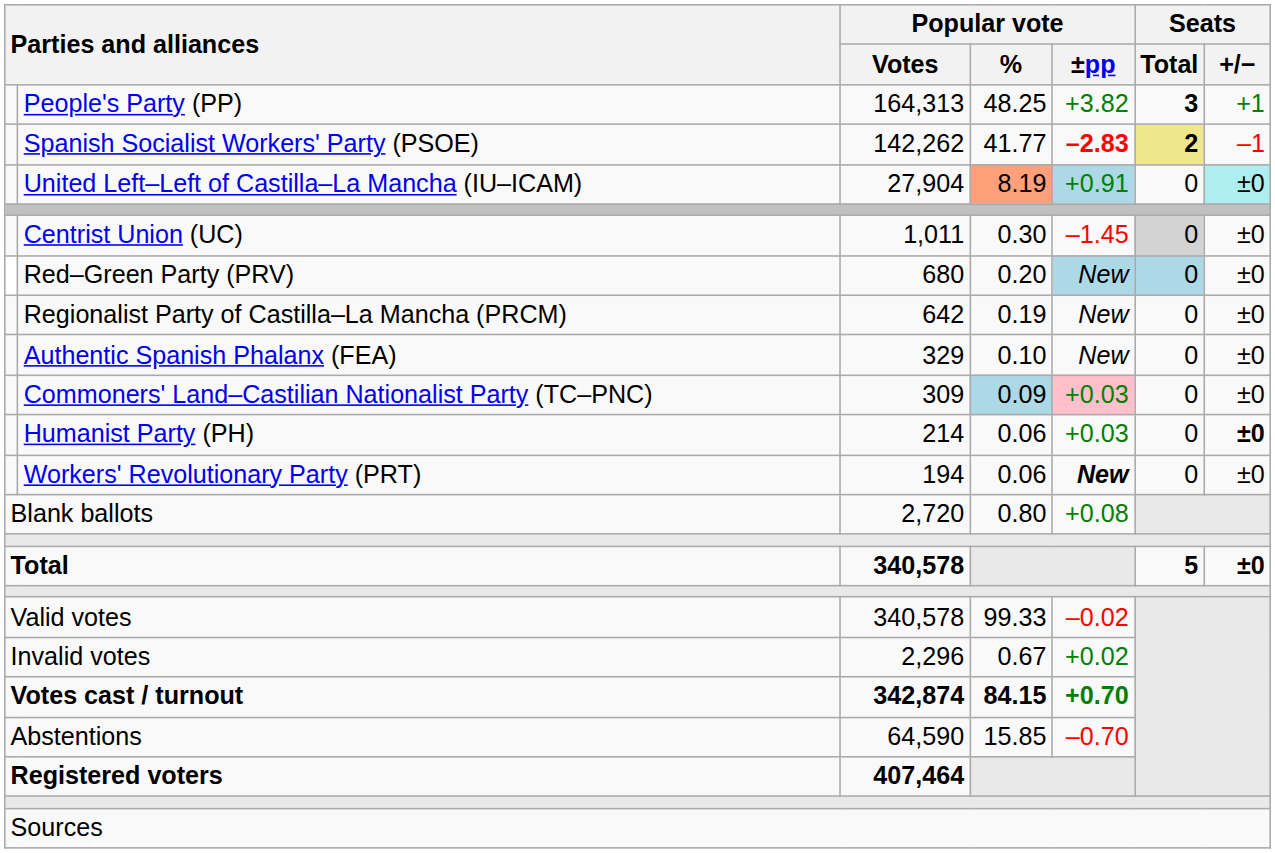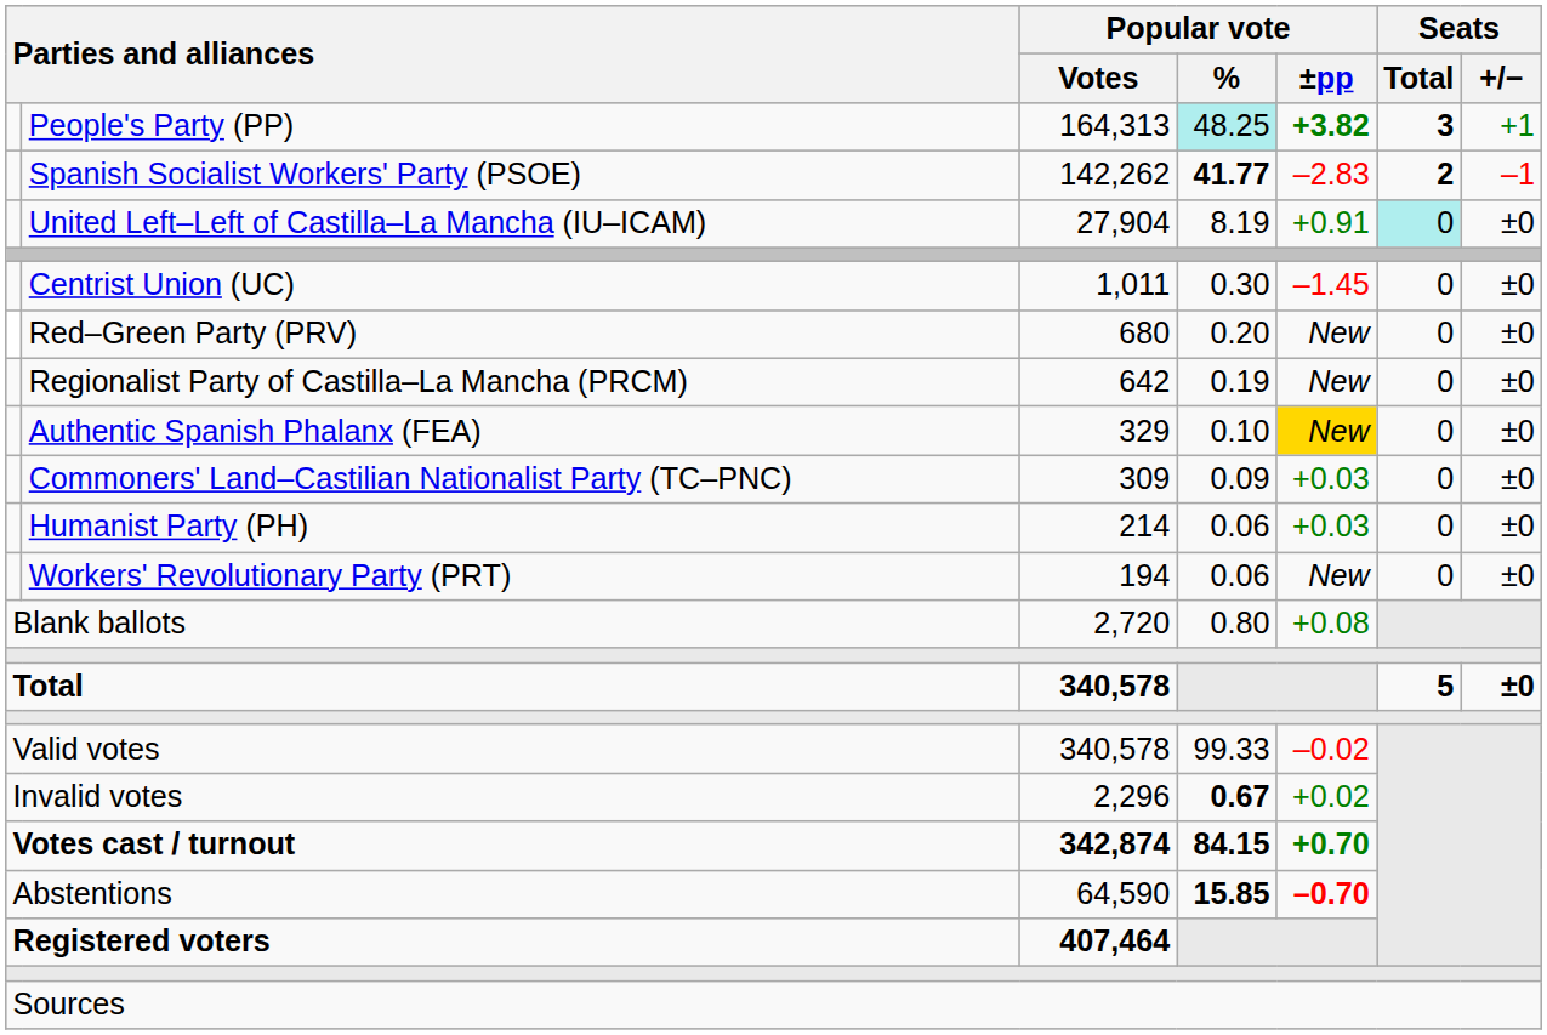People's Party (PP) | Popular vote / %: no background -> paleturquoise background
People's Party (PP) | Popular vote / ±pp: normal -> bold
Spanish Socialist Workers' Party (PSOE) | Popular vote / %: normal -> bold
Spanish Socialist Workers' Party (PSOE) | Popular vote / ±pp: bold -> normal
Spanish Socialist Workers' Party (PSOE) | Seats / Total: khaki background -> no background
United Left–Left of Castilla–La Mancha (IU–ICAM) | Popular vote / %: lightsalmon background -> no background
United Left–Left of Castilla–La Mancha (IU–ICAM) | Popular vote / ±pp: lightblue background -> no background
United Left–Left of Castilla–La Mancha (IU–ICAM) | Seats / Total: no background -> paleturquoise background
United Left–Left of Castilla–La Mancha (IU–ICAM) | Seats / +/−: paleturquoise background -> no background
Centrist Union (UC) | Seats / Total: lightgrey background -> no background
Red–Green Party (PRV) | Popular vote / ±pp: lightblue background -> no background
Red–Green Party (PRV) | Seats / Total: lightblue background -> no background
Authentic Spanish Phalanx (FEA) | Popular vote / ±pp: no background -> gold background
Commoners' Land–Castilian Nationalist Party (TC–PNC) | Popular vote / %: lightblue background -> no background
Commoners' Land–Castilian Nationalist Party (TC–PNC) | Popular vote / ±pp: pink background -> no background
Humanist Party (PH) | Seats / +/−: bold -> normal
Workers' Revolutionary Party (PRT) | Popular vote / ±pp: bold -> normal
Invalid votes | Popular vote / %: normal -> bold
Abstentions | Popular vote / %: normal -> bold
Abstentions | Popular vote / ±pp: normal -> bold
